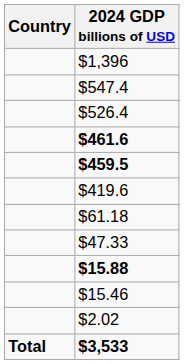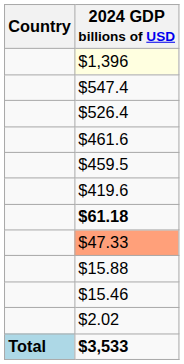$1,396 | 2024 GDP billions of USD: no background -> lightyellow background
$461.6 | 2024 GDP billions of USD: bold -> normal
$459.5 | 2024 GDP billions of USD: bold -> normal
$61.18 | 2024 GDP billions of USD: normal -> bold
$47.33 | 2024 GDP billions of USD: no background -> lightsalmon background
$15.88 | 2024 GDP billions of USD: bold -> normal
$3,533 | Country: no background -> lightblue background
